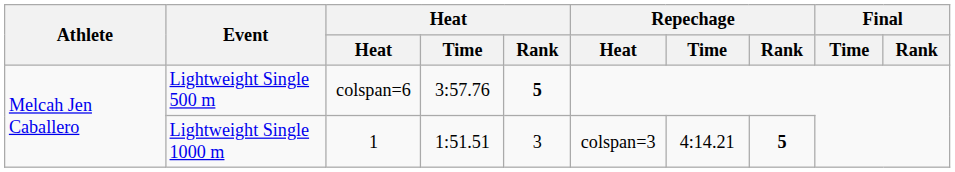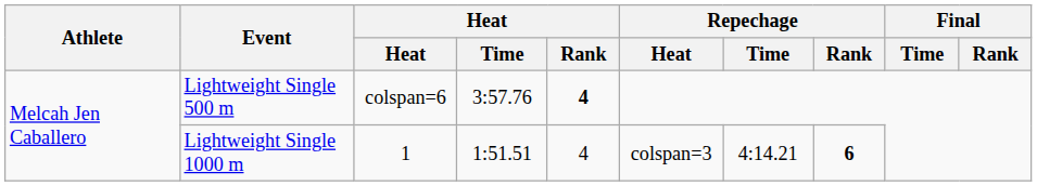Lightweight Single 500 m | Heat / Rank: 5 -> 4
Lightweight Single 1000 m | Heat / Rank: 3 -> 4
Lightweight Single 1000 m | Repechage / Rank: 5 -> 6
